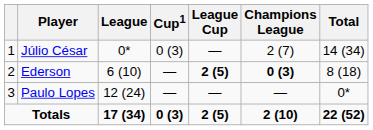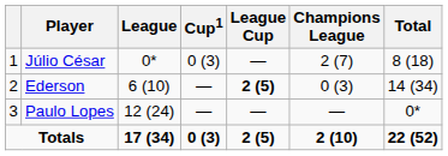Júlio César | Total: 14 (34) -> 8 (18)
Ederson | Champions League: bold -> normal
Ederson | Total: 8 (18) -> 14 (34)
